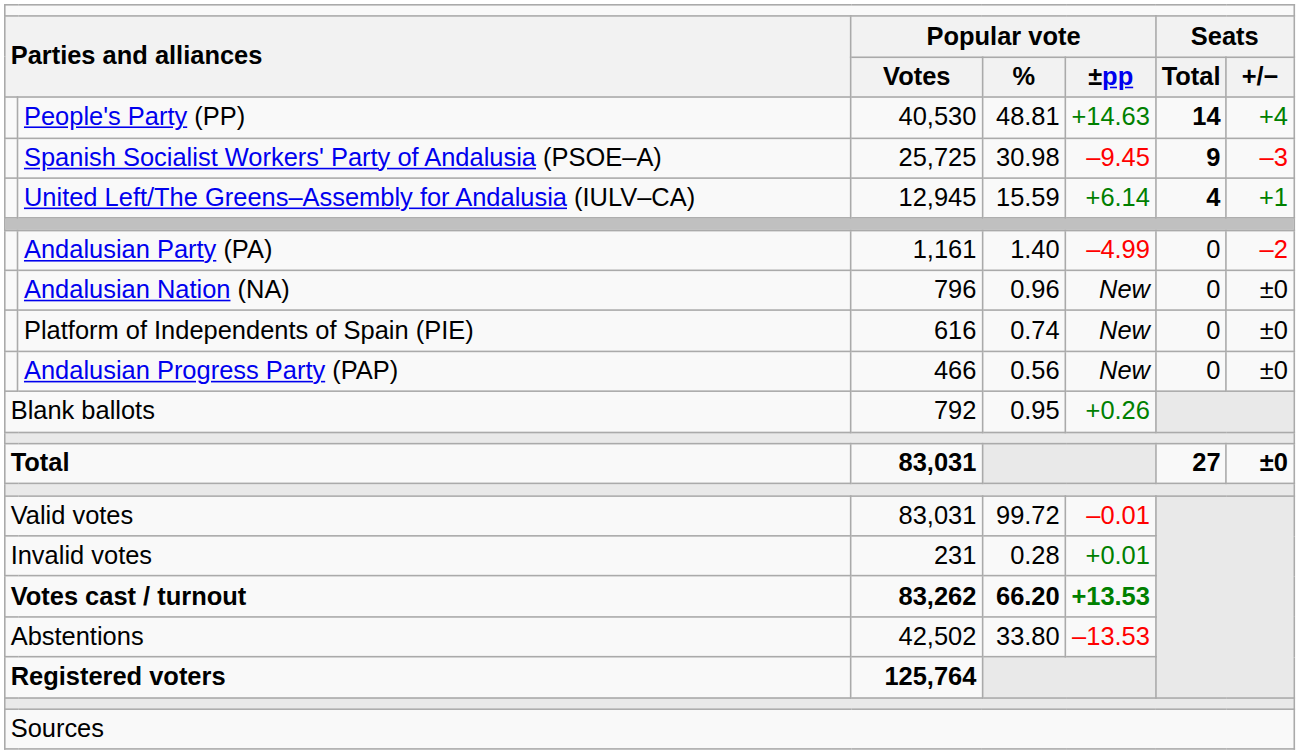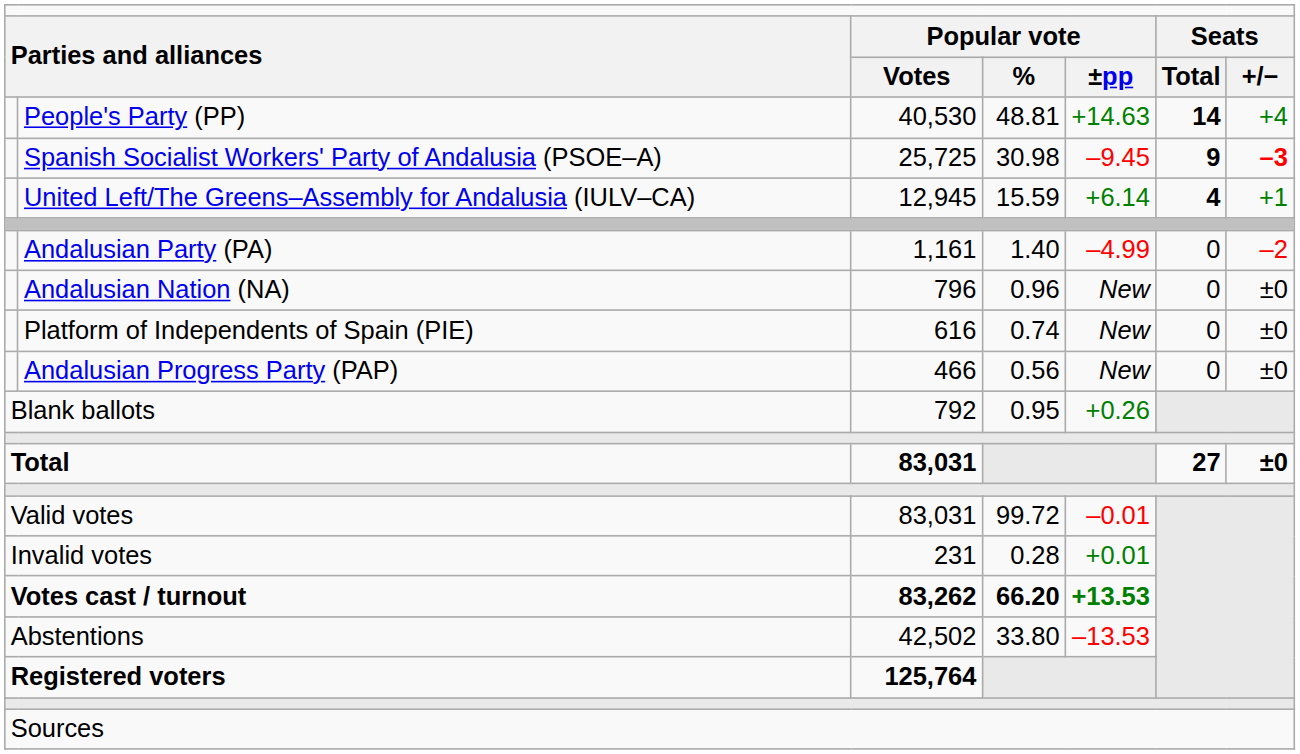Spanish Socialist Workers' Party of Andalusia (PSOE–A) | column 7: normal -> bold
